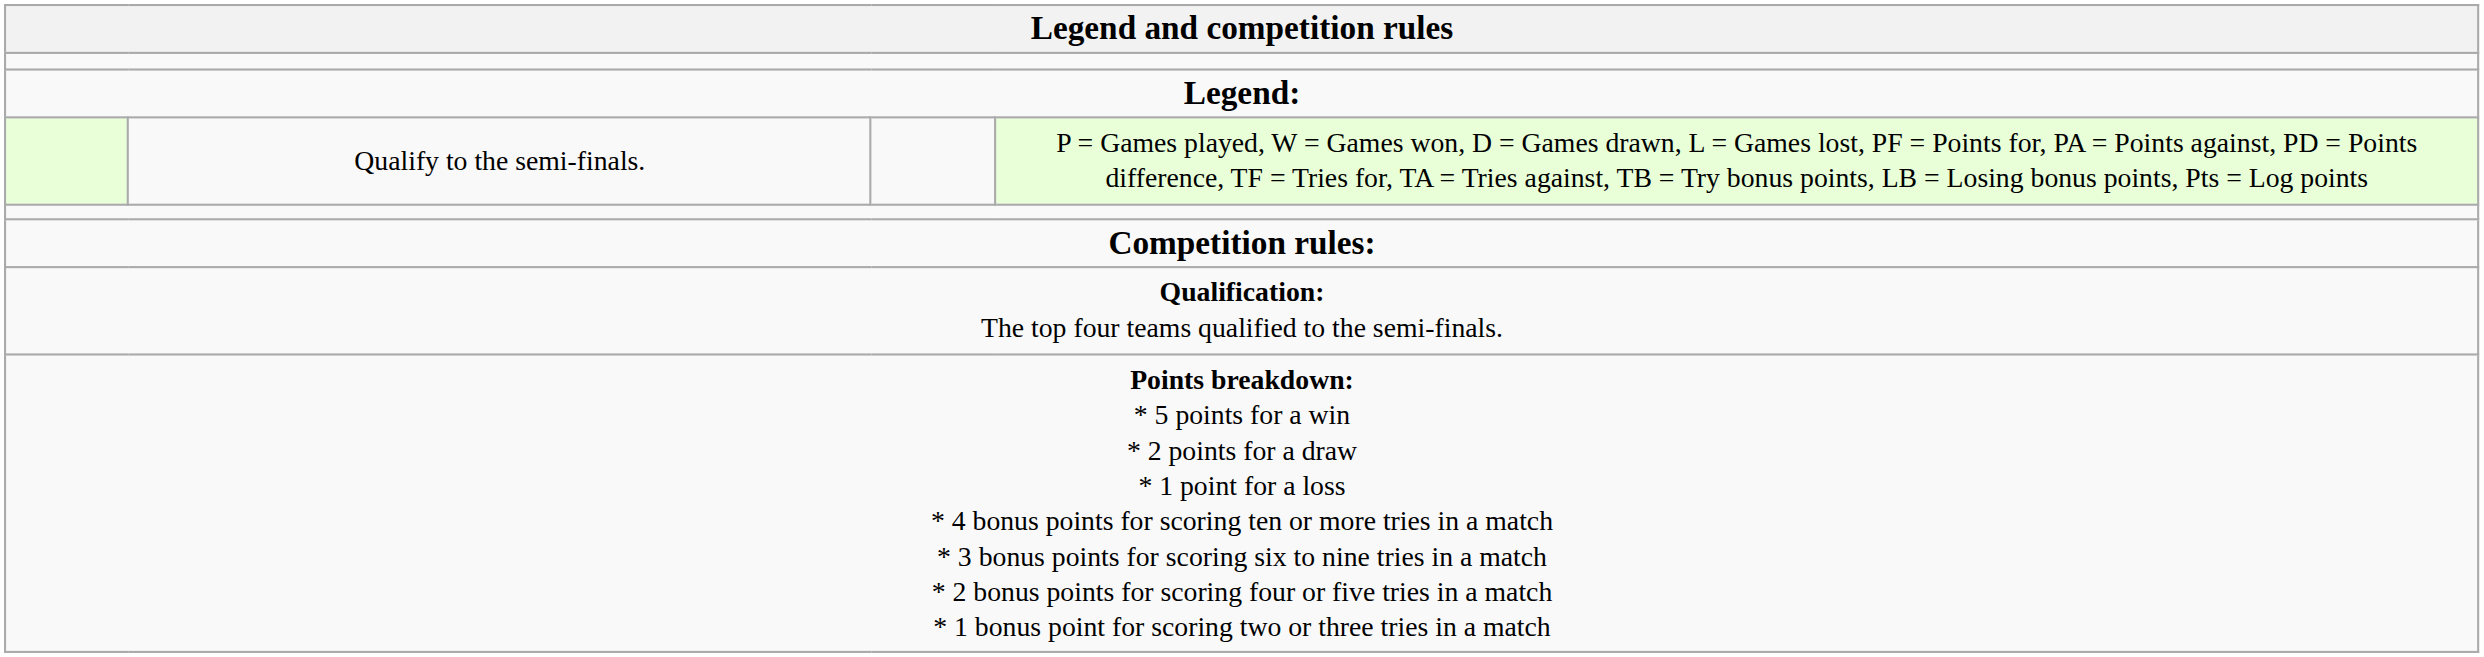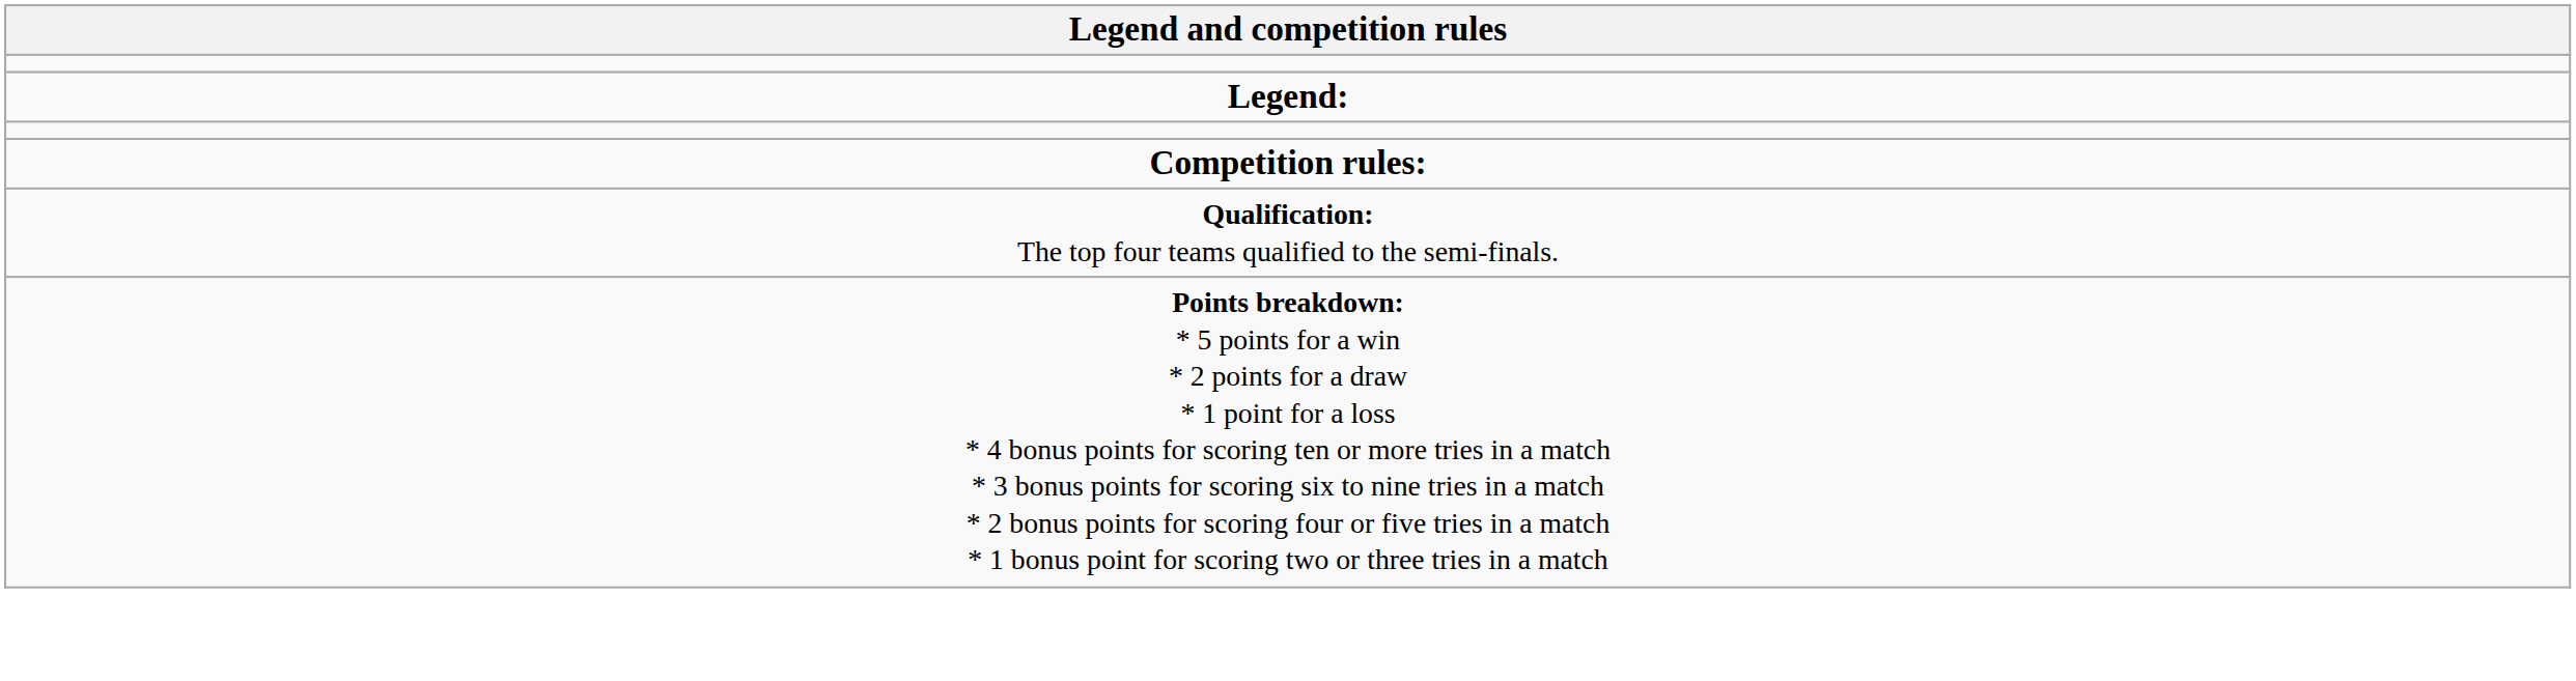- row: Qualify to the semi-finals. | P = Games played, W = Games won, D = Games drawn, L = Games lost, PF = Points for, PA = Points against, PD = Points difference, TF = Tries for, TA = Tries against, TB = Try bonus points, LB = Losing bonus points, Pts = Log points
